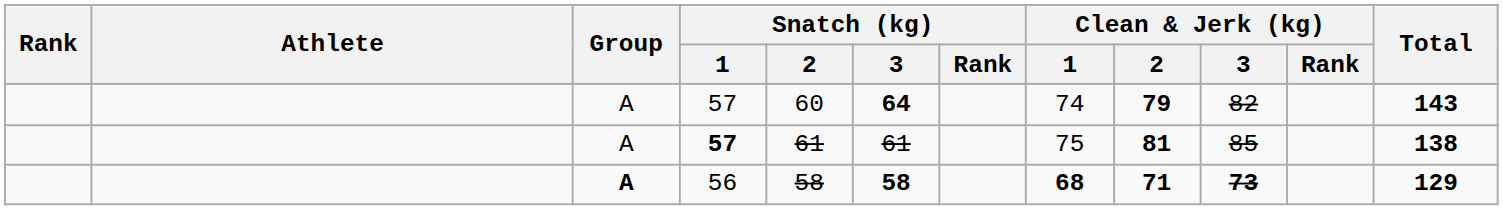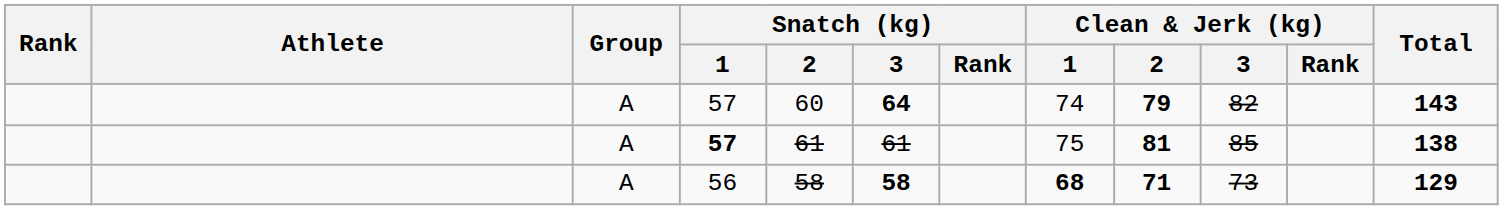56 | Group: bold -> normal
56 | Clean & Jerk (kg) / 3: bold -> normal
